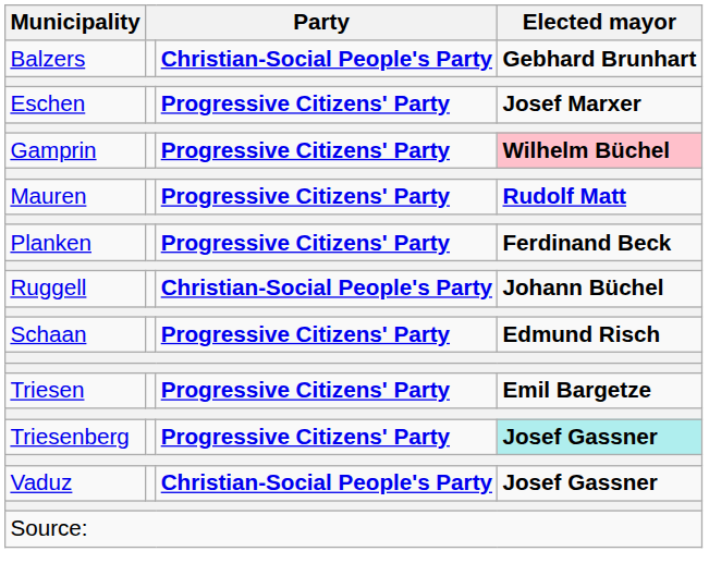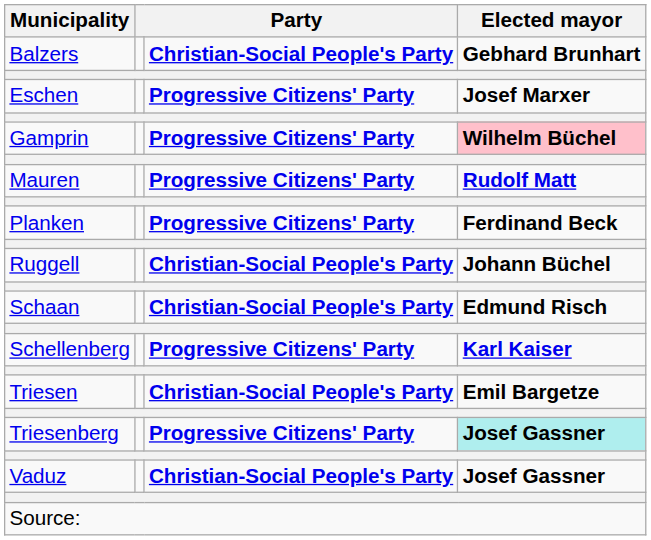Schaan | column 3: Progressive Citizens' Party -> Christian-Social People's Party
+ row: Schellenberg | Progressive Citizens' Party | Karl Kaiser
Triesen | column 3: Progressive Citizens' Party -> Christian-Social People's Party
